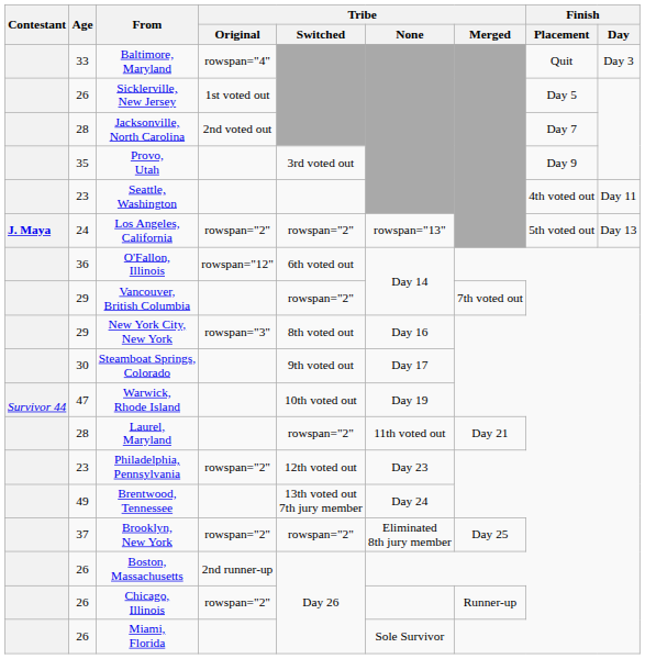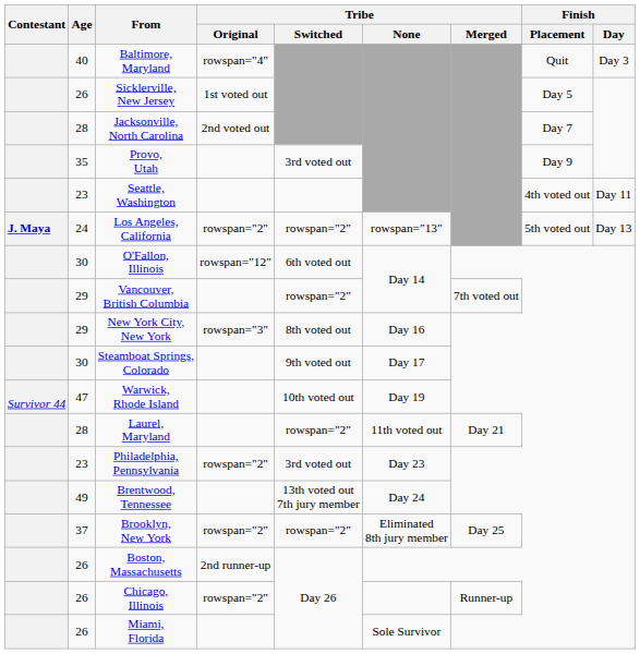Baltimore, Maryland | Age: 33 -> 40
O'Fallon, Illinois | Age: 36 -> 30
Philadelphia, Pennsylvania | Tribe / Switched: 12th voted out -> 3rd voted out
